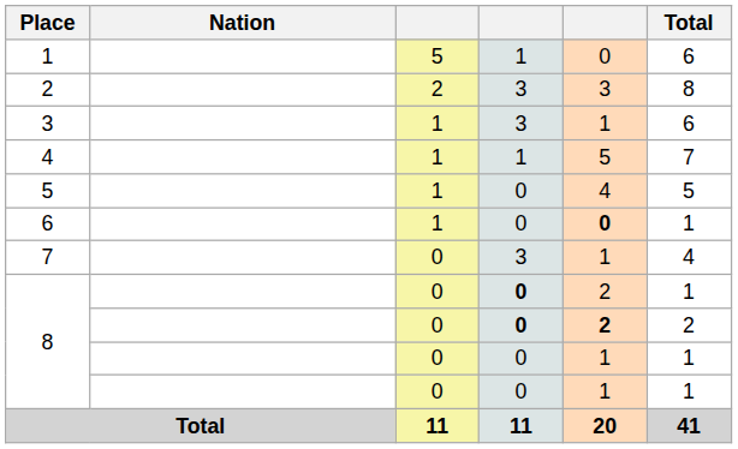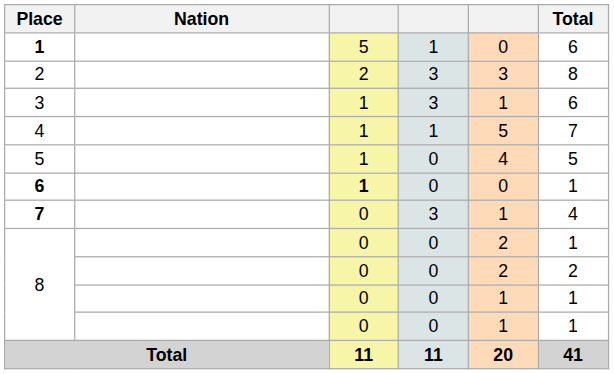row 2 | Place: normal -> bold
row 7 | Place: normal -> bold
row 7 | column 3: normal -> bold
row 7 | column 5: bold -> normal
row 8 | Place: normal -> bold
row 9 | column 4: bold -> normal
row 10 | column 4: bold -> normal
row 10 | column 5: bold -> normal
